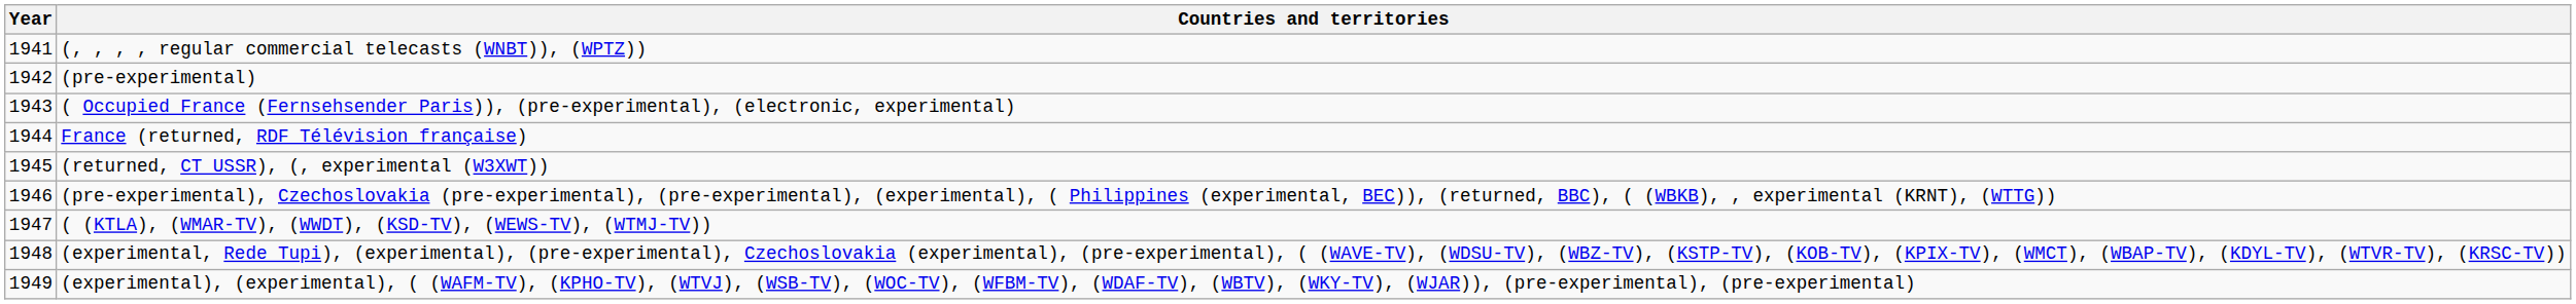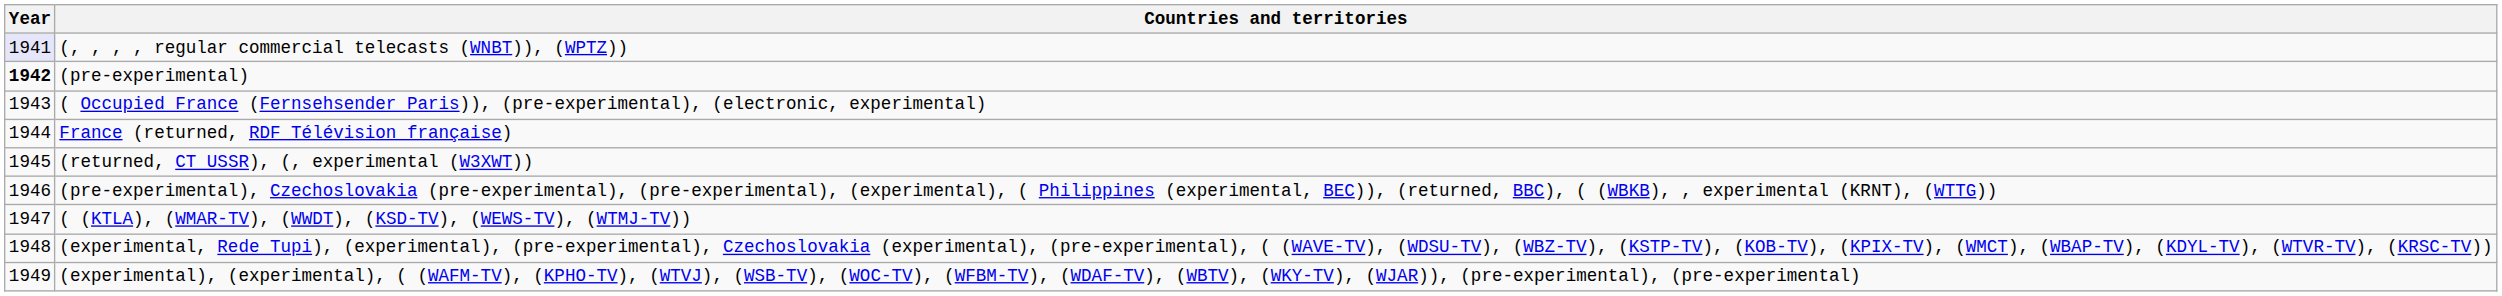(, , , , regular commercial telecasts (WNBT)), (WPTZ)) | Year: no background -> lavender background
(pre-experimental) | Year: normal -> bold
